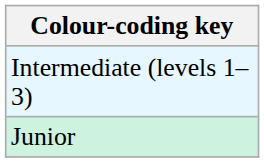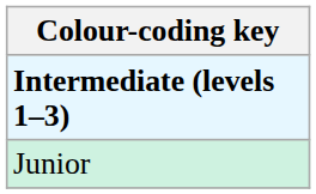row 2 | column 1: normal -> bold
